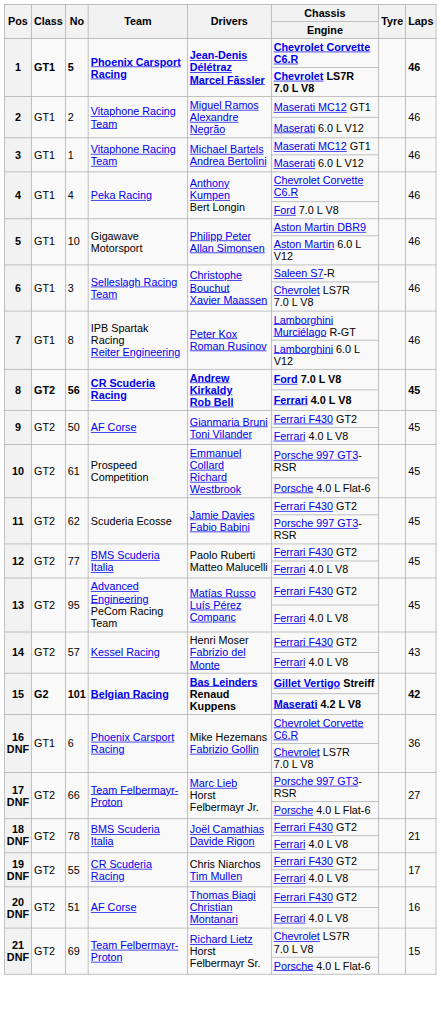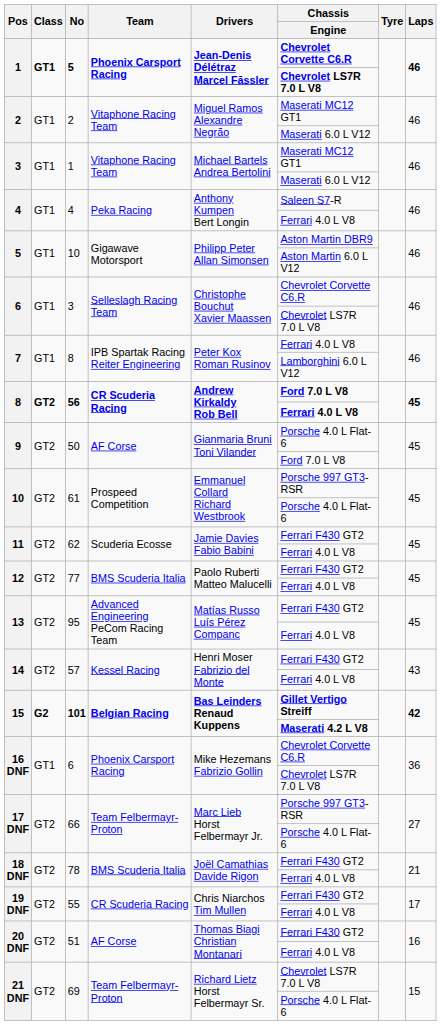row 9 | Chassis / Engine: Chevrolet Corvette C6.R -> Saleen S7-R
row 10 | Chassis / Engine: Ford 7.0 L V8 -> Ferrari 4.0 L V8
row 13 | Chassis / Engine: Saleen S7-R -> Chevrolet Corvette C6.R
row 15 | Chassis / Engine: Lamborghini Murciélago R-GT -> Ferrari 4.0 L V8
row 19 | Chassis / Engine: Ferrari F430 GT2 -> Porsche 4.0 L Flat-6
row 20 | Chassis / Engine: Ferrari 4.0 L V8 -> Ford 7.0 L V8
row 24 | Chassis / Engine: Porsche 997 GT3-RSR -> Ferrari 4.0 L V8
